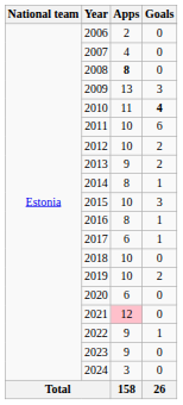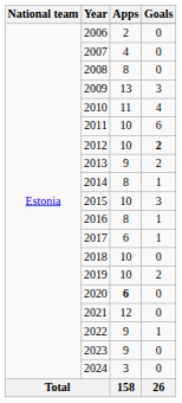2008 | Apps: bold -> normal
2010 | Goals: bold -> normal
2012 | Goals: normal -> bold
2020 | Apps: normal -> bold
2021 | Apps: pink background -> no background
